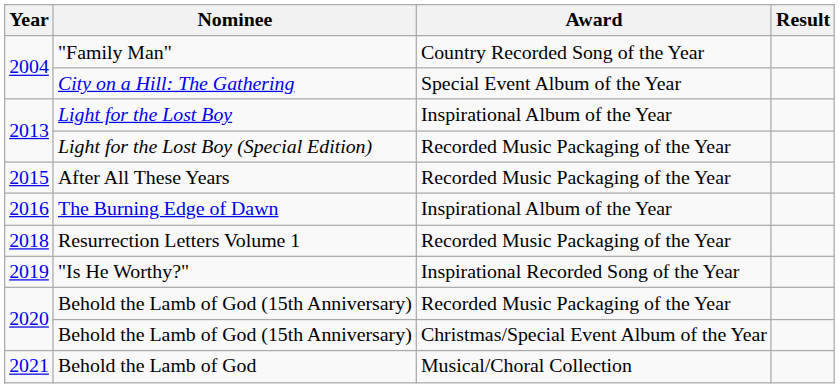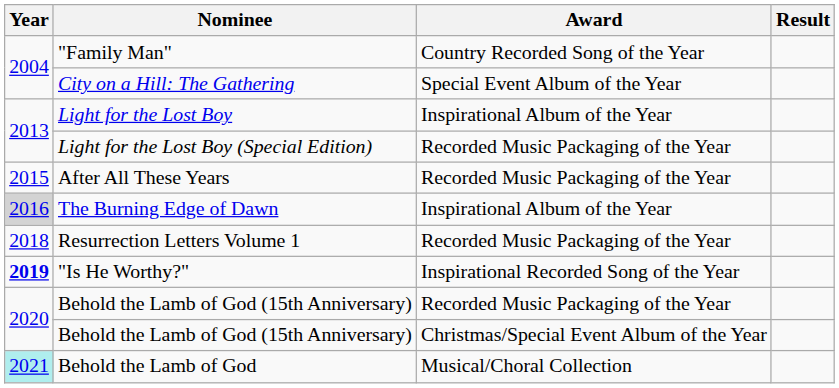The Burning Edge of Dawn | Year: no background -> lightgrey background
"Is He Worthy?" | Year: normal -> bold
Behold the Lamb of God | Year: no background -> paleturquoise background
